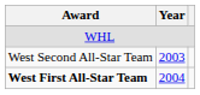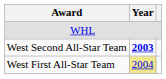West Second All-Star Team | Year: normal -> bold
West First All-Star Team | Award: bold -> normal
West First All-Star Team | Year: no background -> khaki background
